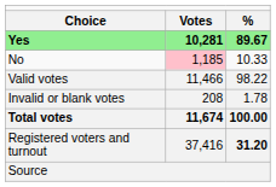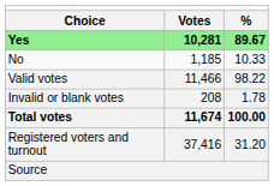No | column 2: pink background -> no background
Registered voters and turnout | column 3: bold -> normal
